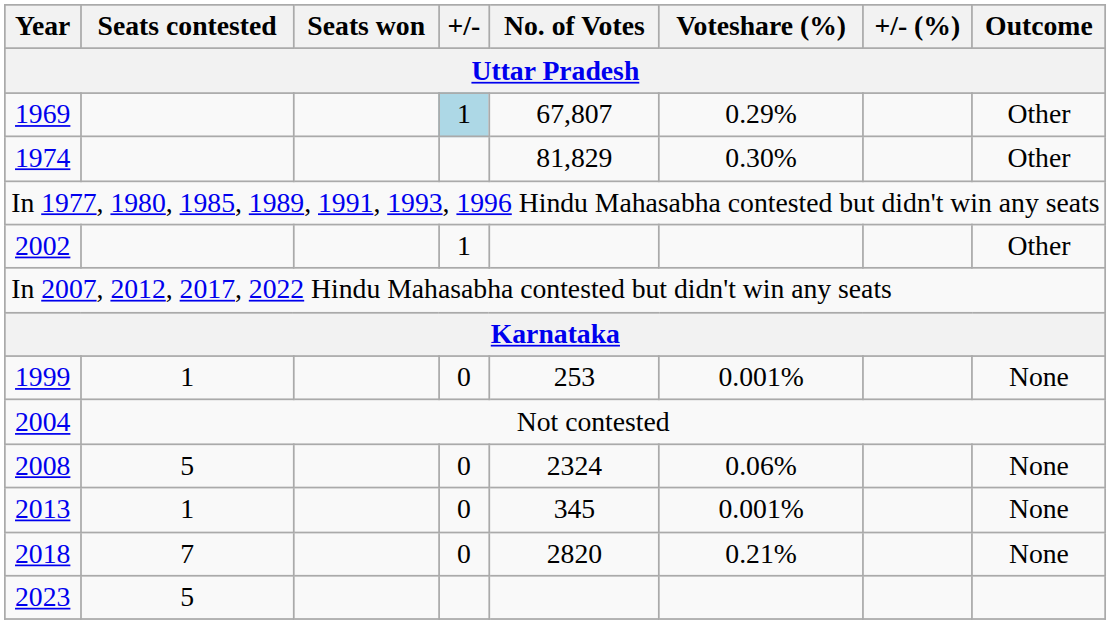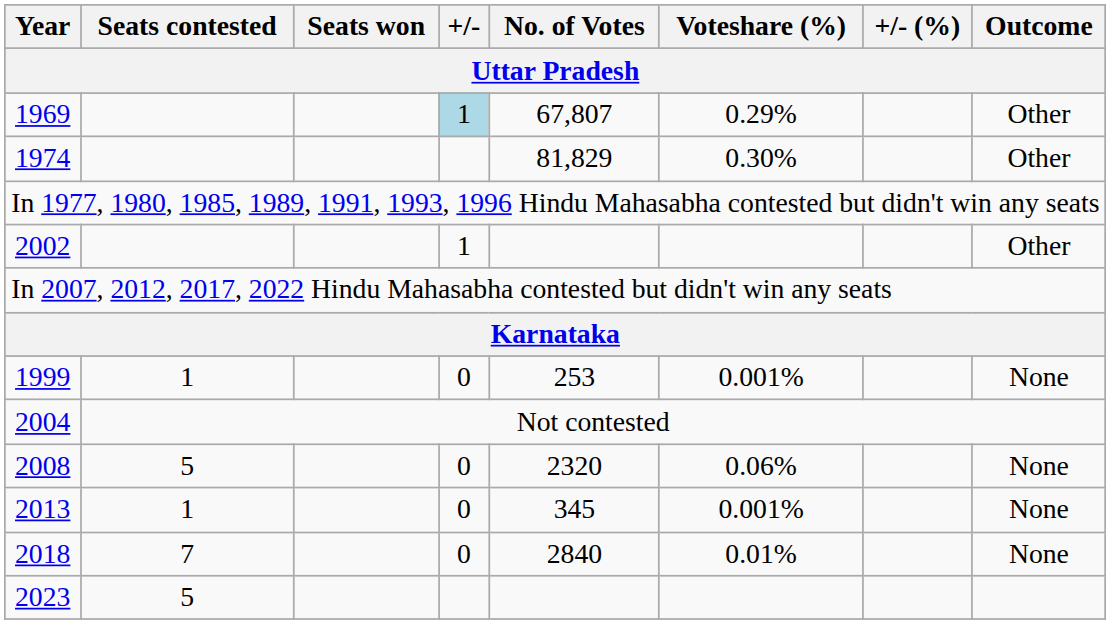2008 | No. of Votes: 2324 -> 2320
2018 | No. of Votes: 2820 -> 2840
2018 | Voteshare (%): 0.21% -> 0.01%
